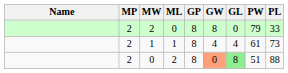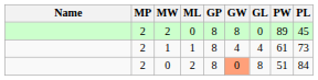row 2 | PW: 79 -> 89
row 2 | PL: 33 -> 45
row 4 | GL: lightgreen background -> no background
row 4 | PL: 88 -> 84
